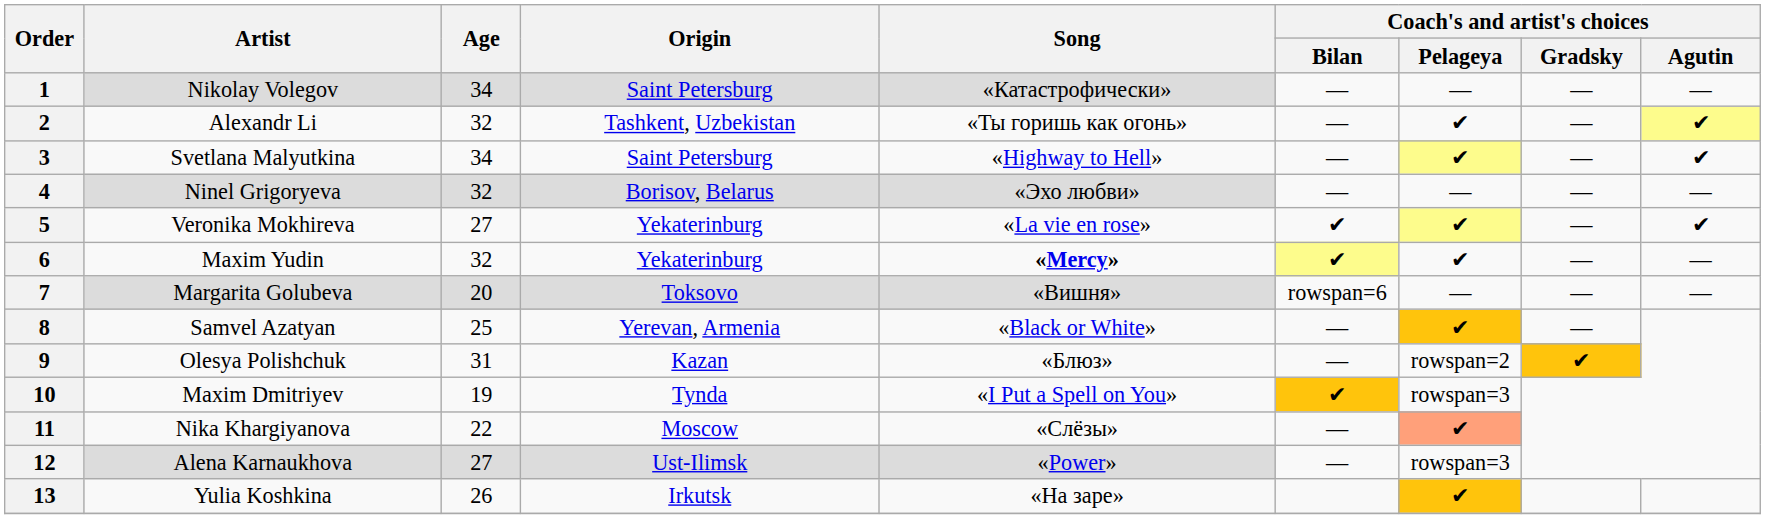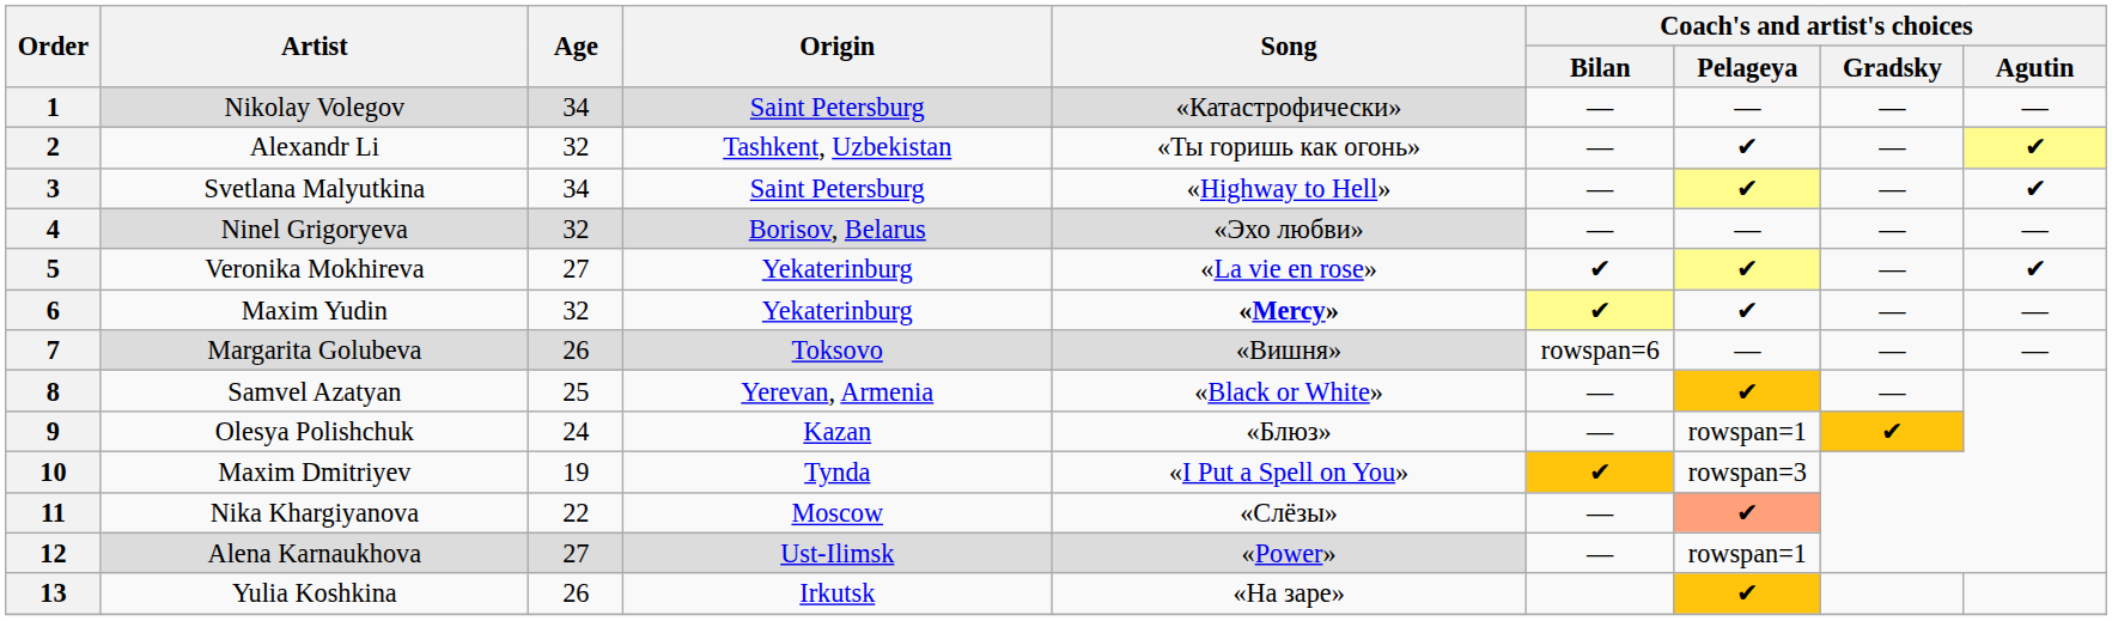7 | Age: 20 -> 26
9 | Age: 31 -> 24
9 | Coach's and artist's choices / Pelageya: rowspan=2 -> rowspan=1
12 | Coach's and artist's choices / Pelageya: rowspan=3 -> rowspan=1
